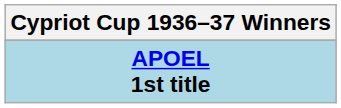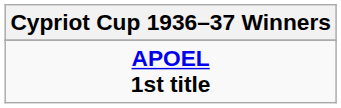row 2 | column 1: lightblue background -> no background
